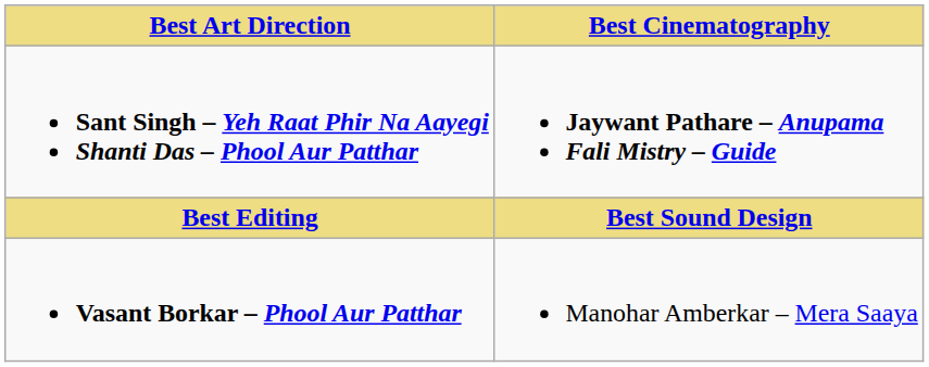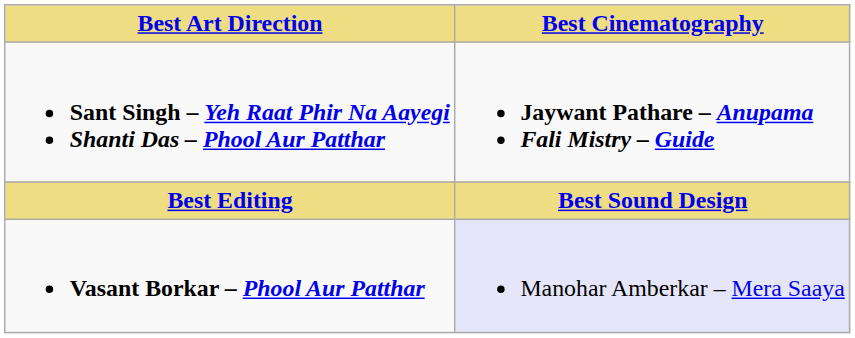Vasant Borkar – Phool Aur Patthar | Best Cinematography: no background -> lavender background
